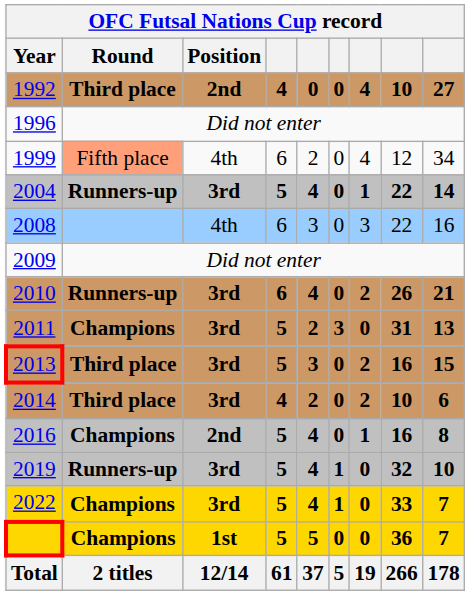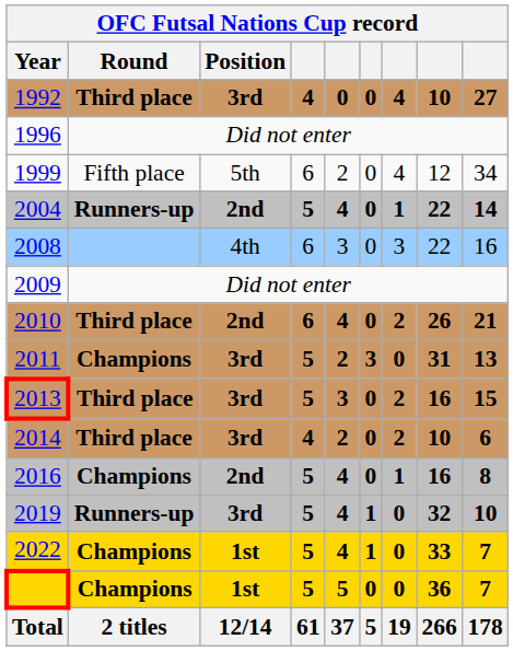1992 | Position: 2nd -> 3rd
1999 | Round: lightsalmon background -> no background
1999 | Position: 4th -> 5th
2004 | Position: 3rd -> 2nd
2010 | Round: Runners-up -> Third place
2010 | Position: 3rd -> 2nd
2022 | Position: 3rd -> 1st
